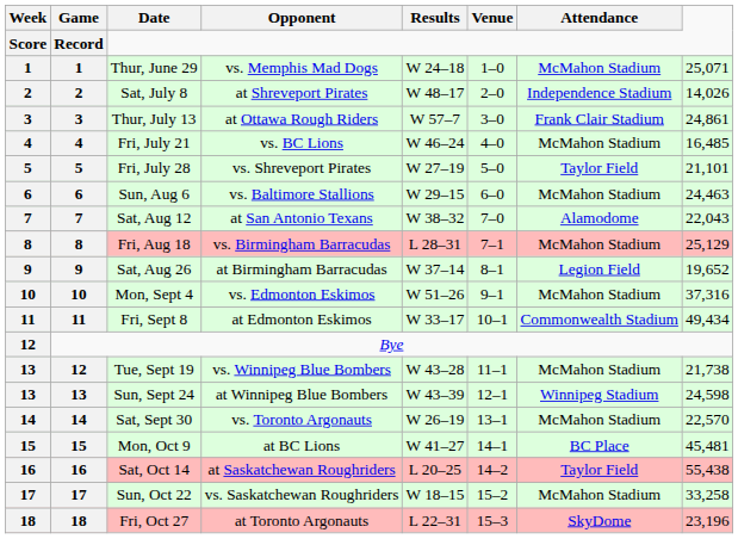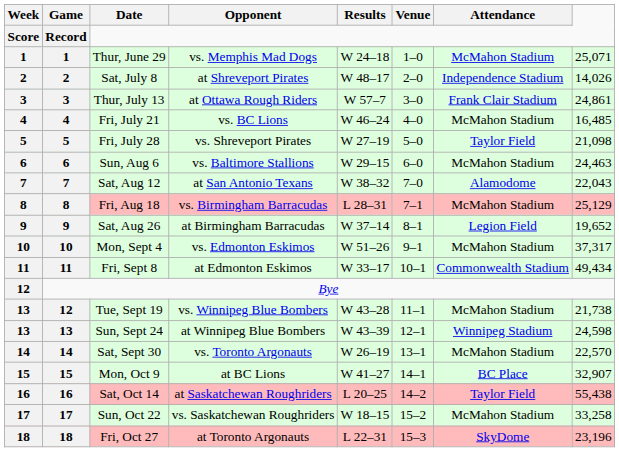Fri, July 28 | column 8: 21,101 -> 21,098
Mon, Sept 4 | column 8: 37,316 -> 37,317
Mon, Oct 9 | column 8: 45,481 -> 32,907
